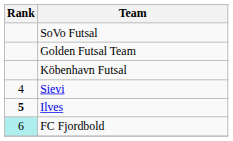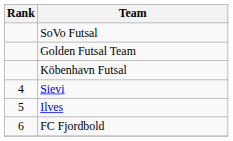Ilves | Rank: bold -> normal
FC Fjordbold | Rank: paleturquoise background -> no background
